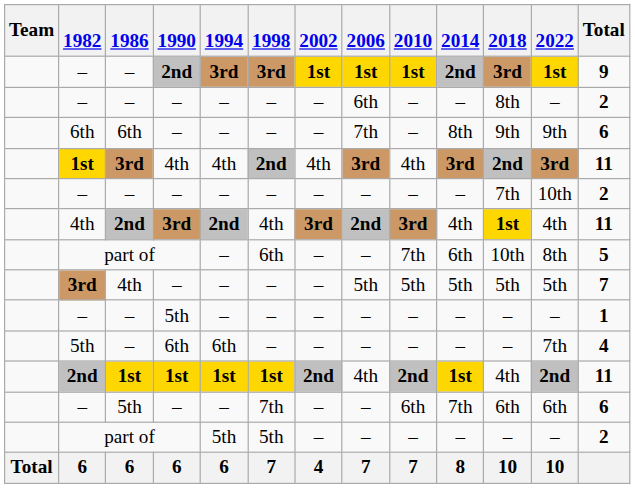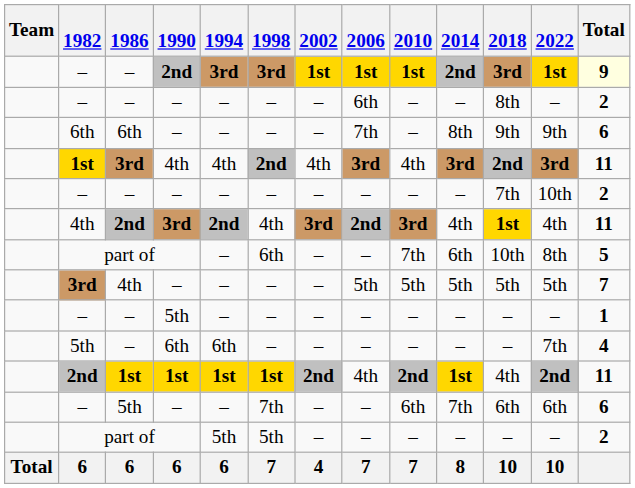– / 2nd | Total: no background -> lightyellow background
